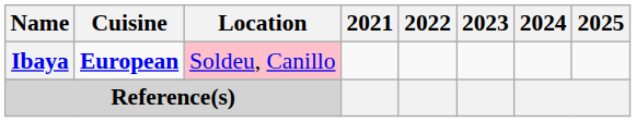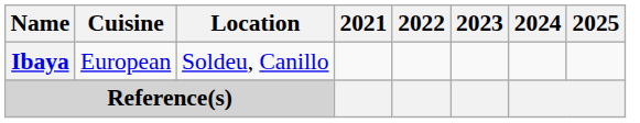Ibaya | Cuisine: bold -> normal
Ibaya | Location: pink background -> no background
